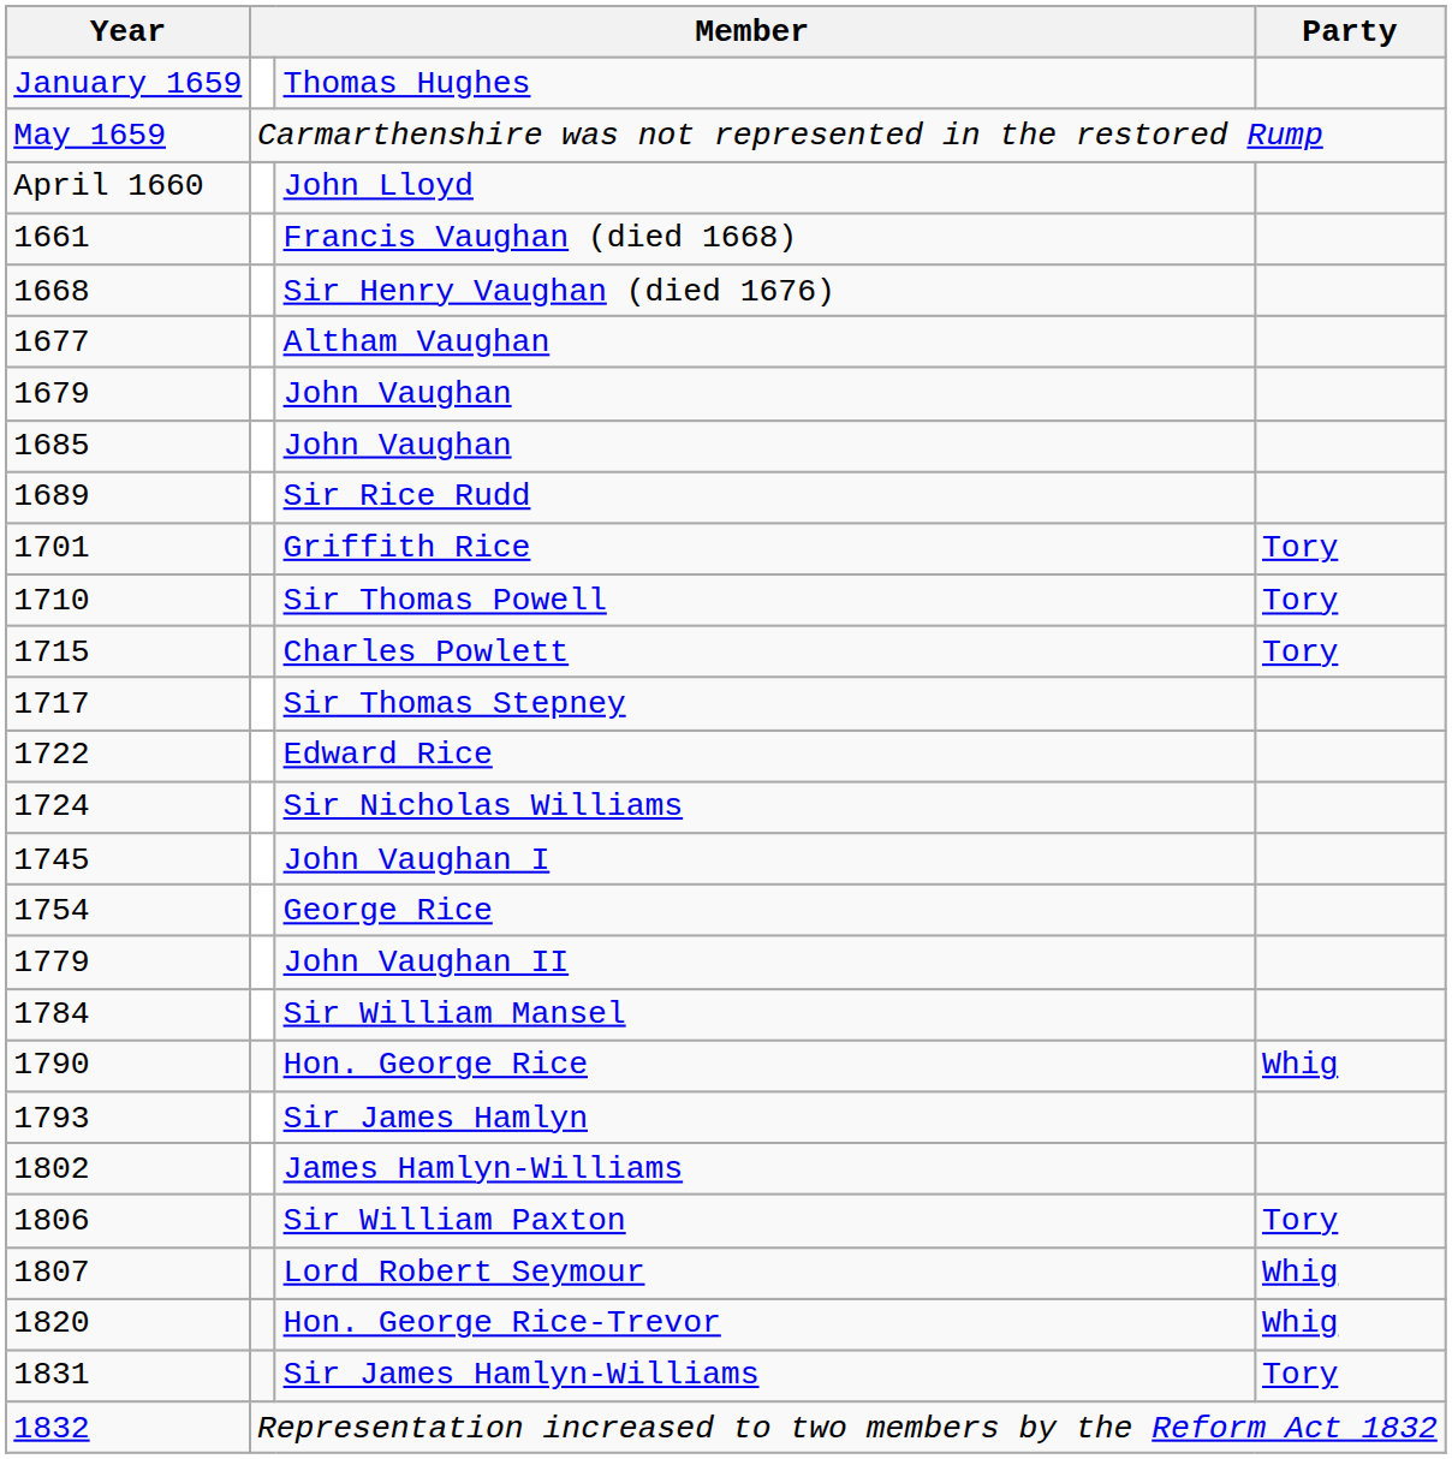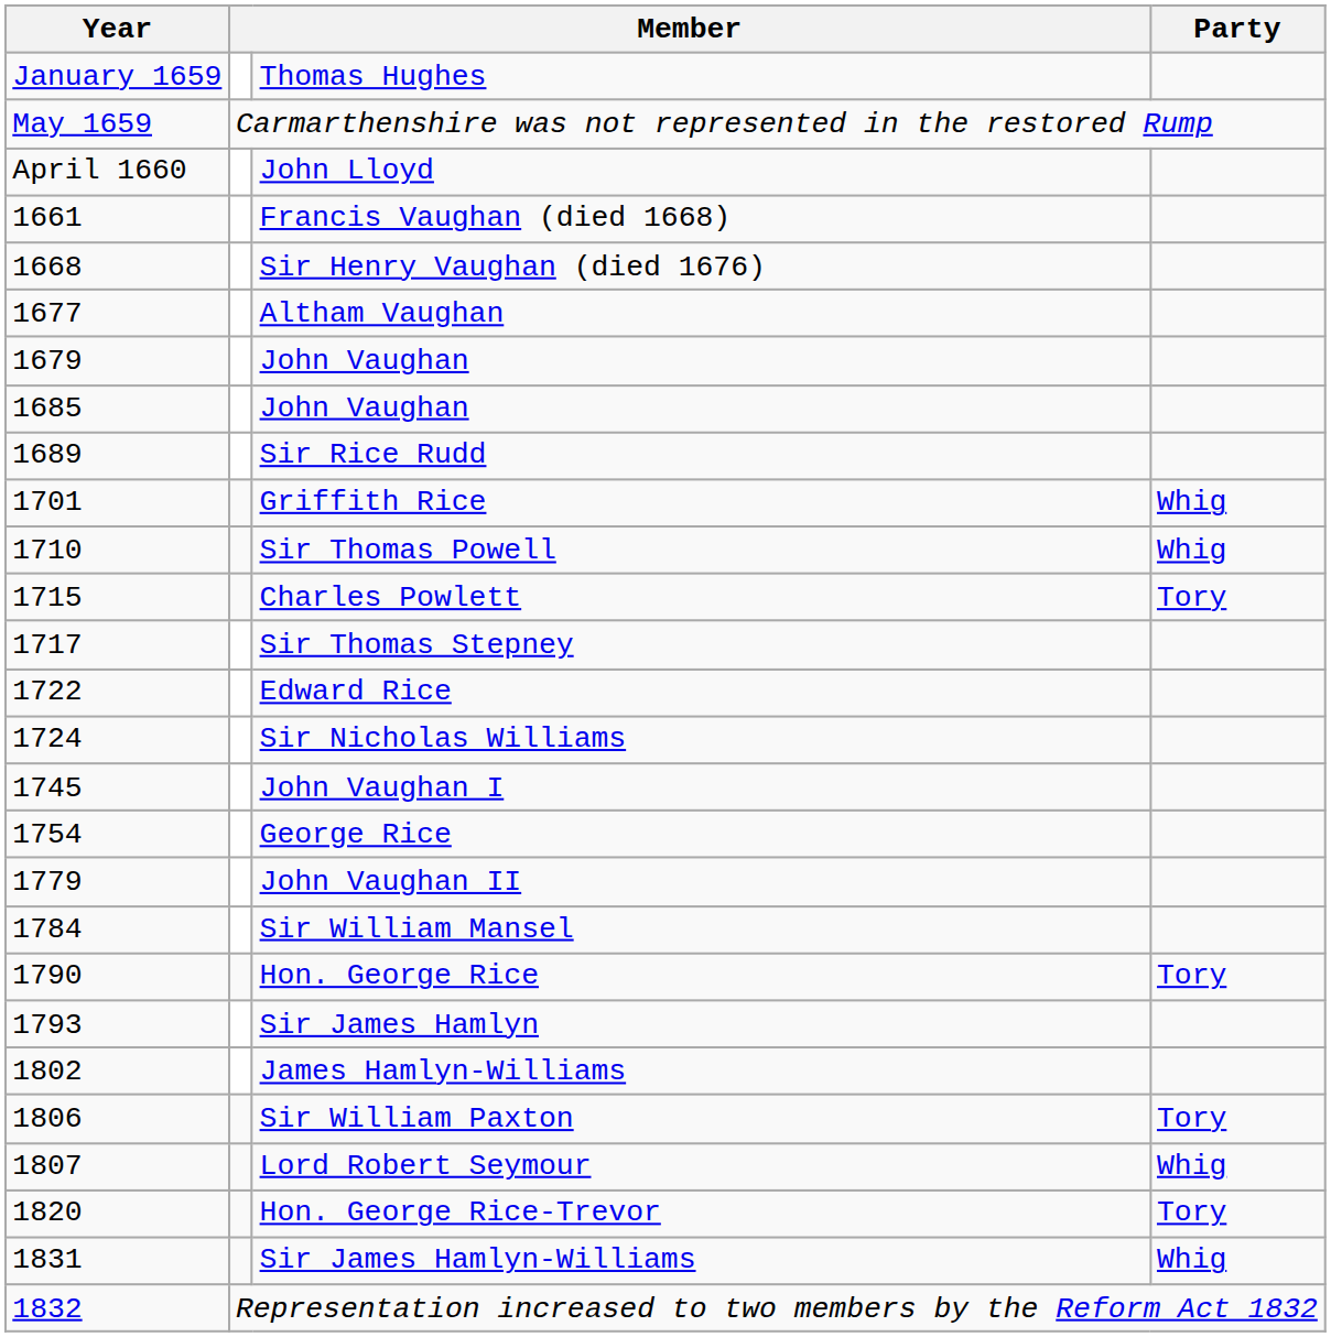Griffith Rice | Party: Tory -> Whig
Sir Thomas Powell | Party: Tory -> Whig
Hon. George Rice | Party: Whig -> Tory
Hon. George Rice-Trevor | Party: Whig -> Tory
Sir James Hamlyn-Williams | Party: Tory -> Whig
